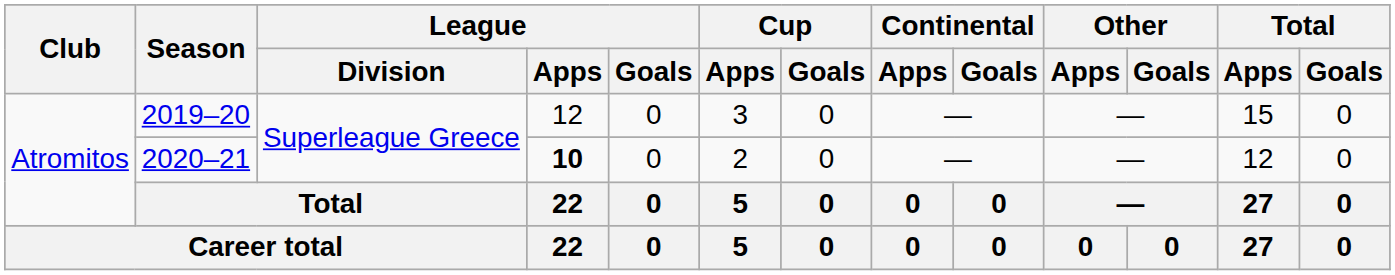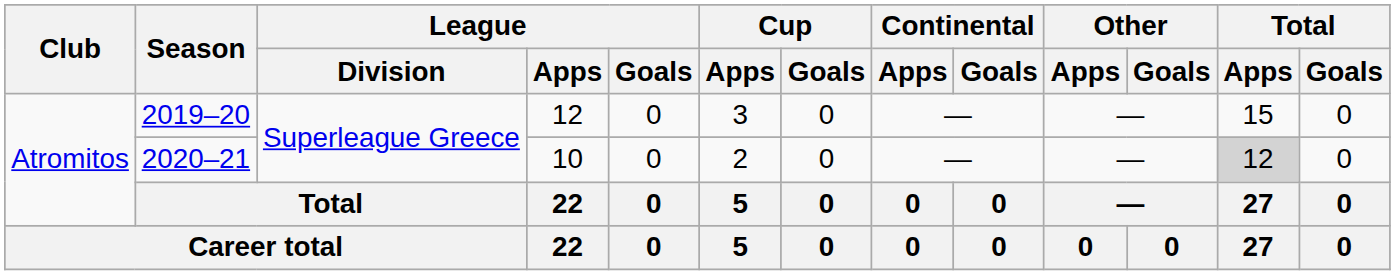2020–21 | League / Apps: bold -> normal
2020–21 | Total / Apps: no background -> lightgrey background
